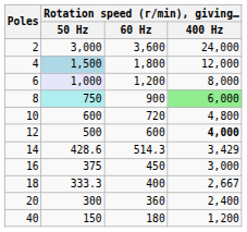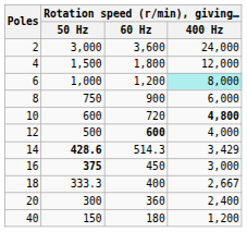4 | Rotation speed (r/min), giving… / 50 Hz: lightblue background -> no background
6 | Rotation speed (r/min), giving… / 50 Hz: lavender background -> no background
6 | Rotation speed (r/min), giving… / 400 Hz: no background -> paleturquoise background
8 | Rotation speed (r/min), giving… / 50 Hz: paleturquoise background -> no background
8 | Rotation speed (r/min), giving… / 400 Hz: lightgreen background -> no background
10 | Rotation speed (r/min), giving… / 400 Hz: normal -> bold
12 | Rotation speed (r/min), giving… / 60 Hz: normal -> bold
12 | Rotation speed (r/min), giving… / 400 Hz: bold -> normal
14 | Rotation speed (r/min), giving… / 50 Hz: normal -> bold
16 | Rotation speed (r/min), giving… / 50 Hz: normal -> bold
